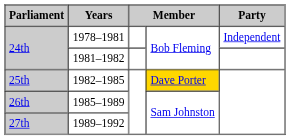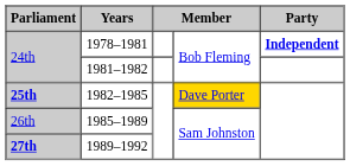1978–1981 | Party: normal -> bold
1982–1985 | Parliament: normal -> bold
1989–1992 | Parliament: normal -> bold
